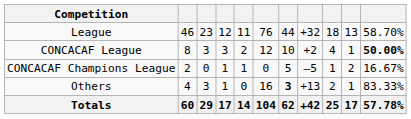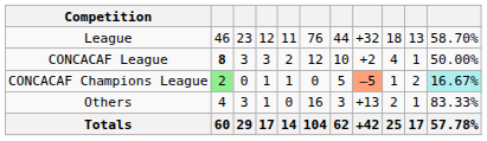CONCACAF League | column 2: normal -> bold
CONCACAF League | column 11: bold -> normal
CONCACAF Champions League | column 2: no background -> lightgreen background
CONCACAF Champions League | column 8: no background -> lightsalmon background
CONCACAF Champions League | column 11: no background -> paleturquoise background
Others | column 7: bold -> normal
